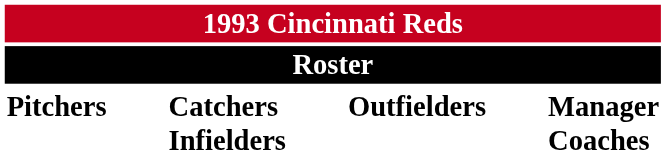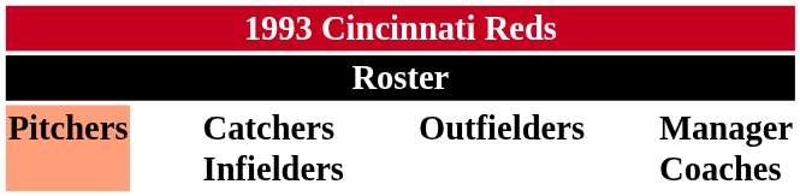Pitchers | column 1: no background -> lightsalmon background
